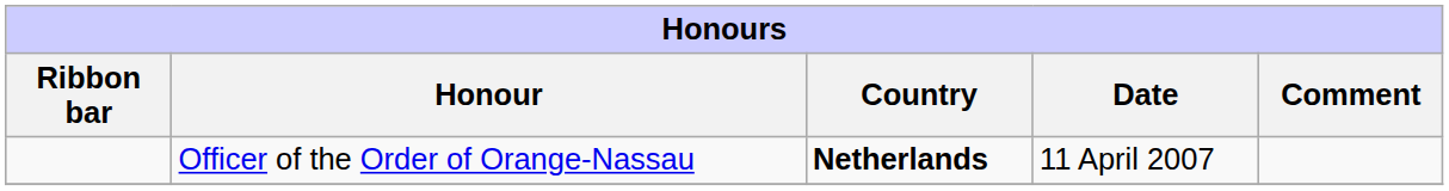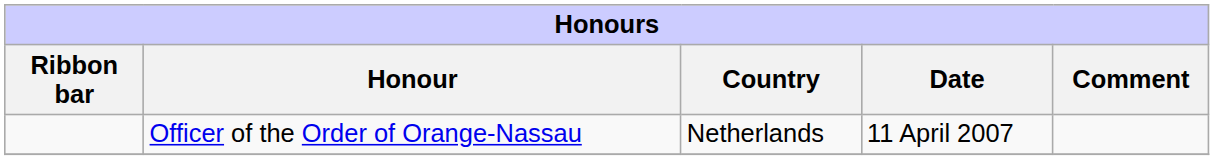Officer of the Order of Orange-Nassau | Country: bold -> normal
